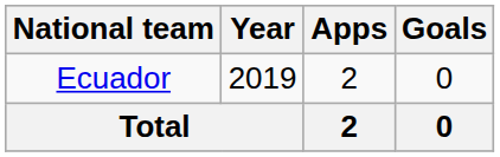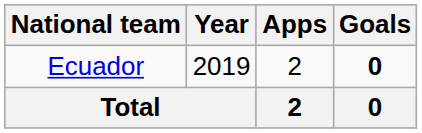Ecuador | Goals: normal -> bold
